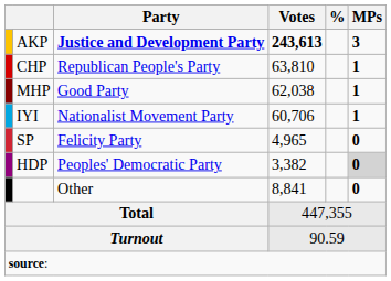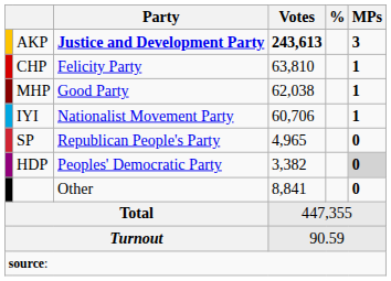CHP | Party: Republican People's Party -> Felicity Party
SP | Party: Felicity Party -> Republican People's Party
